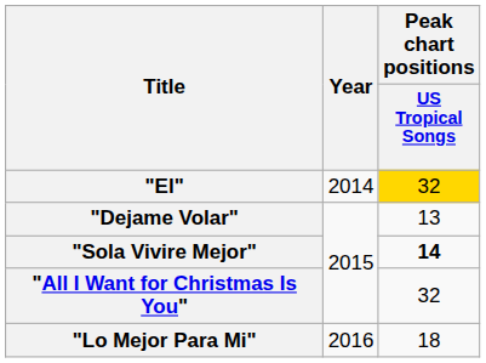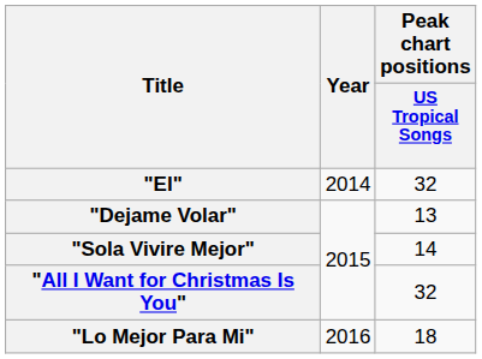"El" | Peak chart positions / US Tropical Songs: gold background -> no background
"Sola Vivire Mejor" | Peak chart positions / US Tropical Songs: bold -> normal
